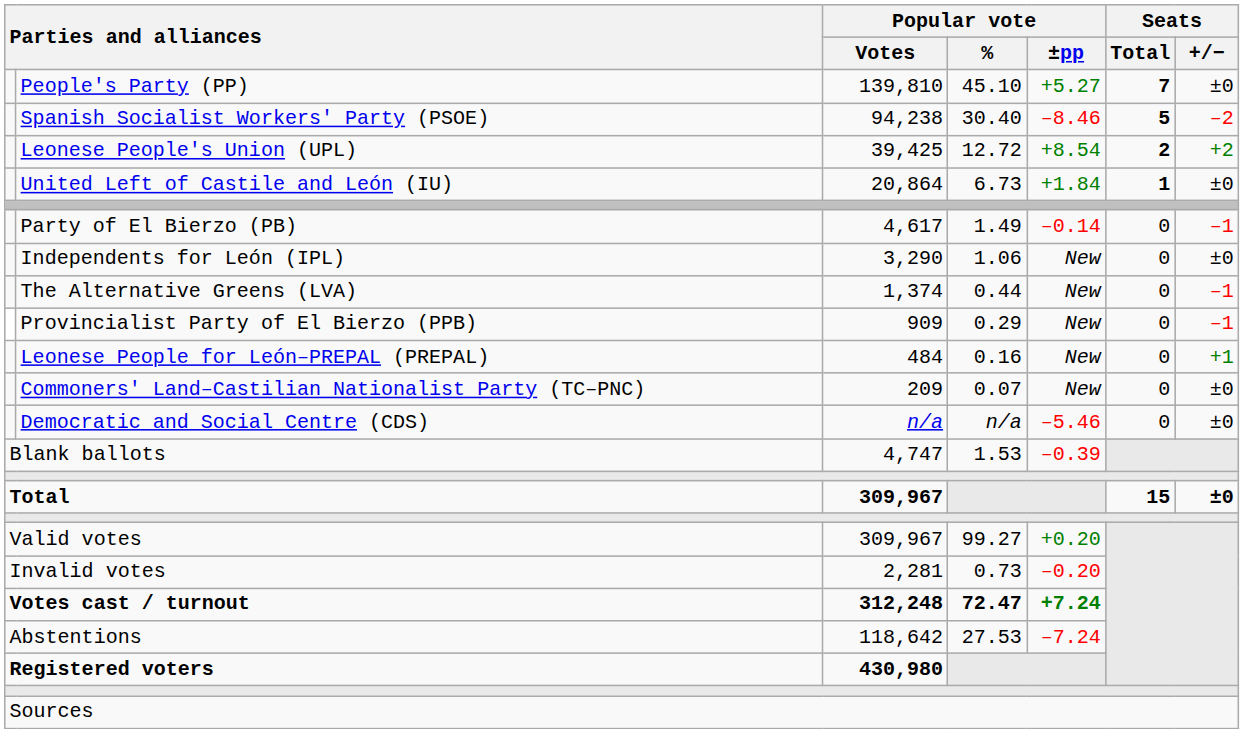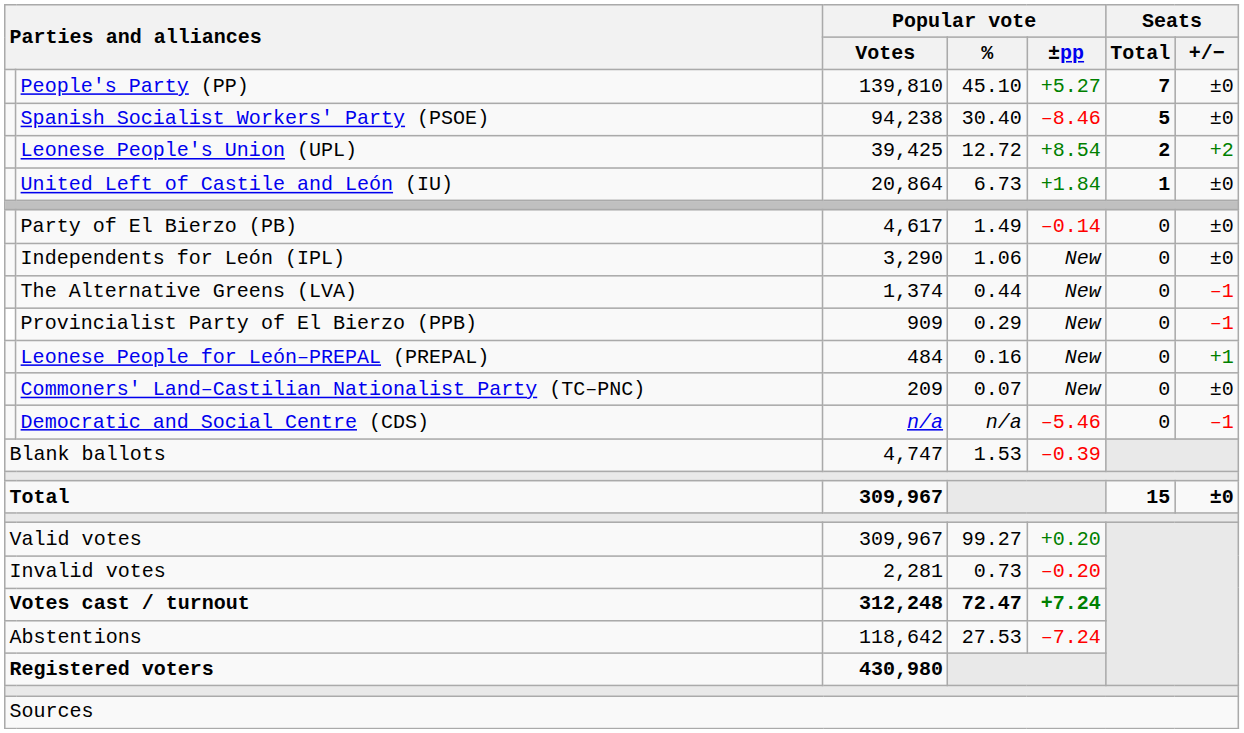Spanish Socialist Workers' Party (PSOE) | Seats / +/−: –2 -> ±0
Party of El Bierzo (PB) | Seats / +/−: –1 -> ±0
Democratic and Social Centre (CDS) | Seats / +/−: ±0 -> –1
